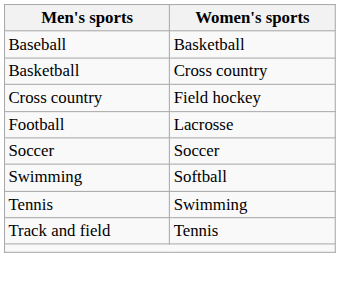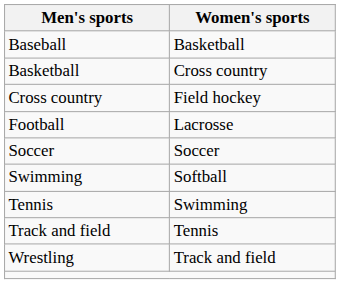+ row: Wrestling | Track and field
